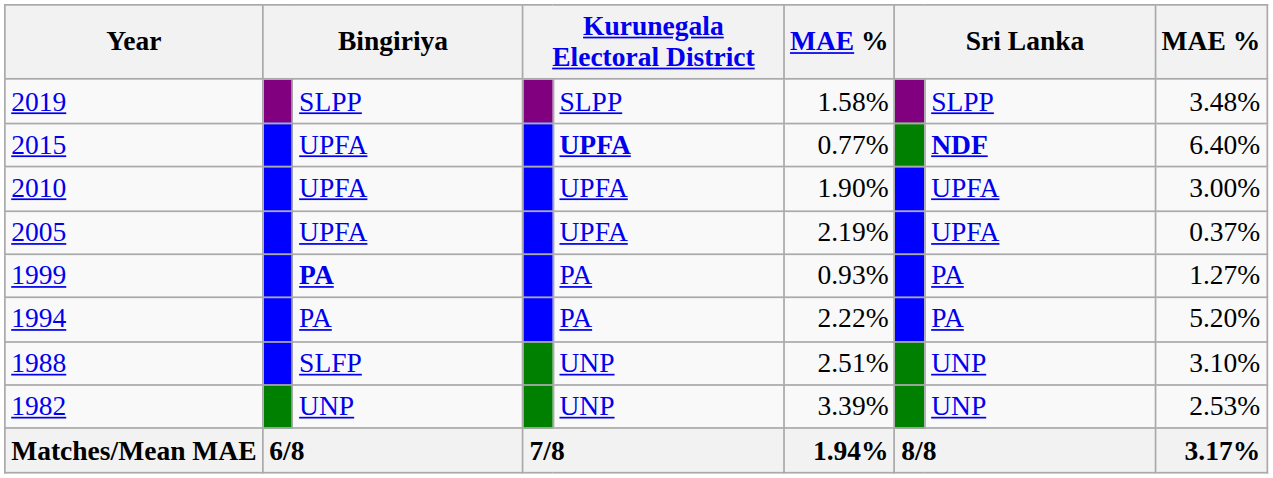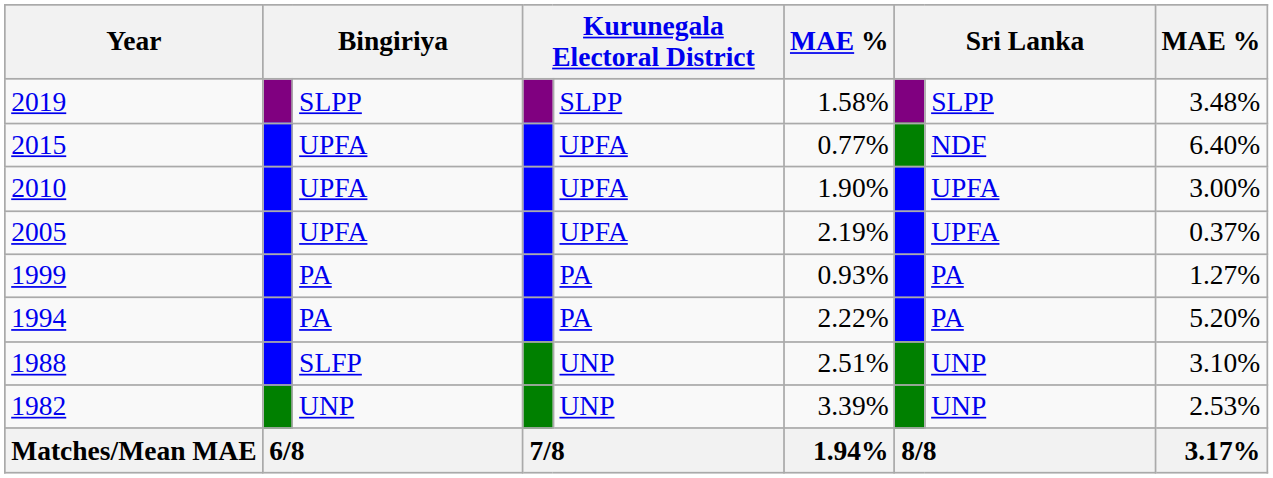2015 | column 5: bold -> normal
2015 | column 8: bold -> normal
1999 | column 3: bold -> normal
